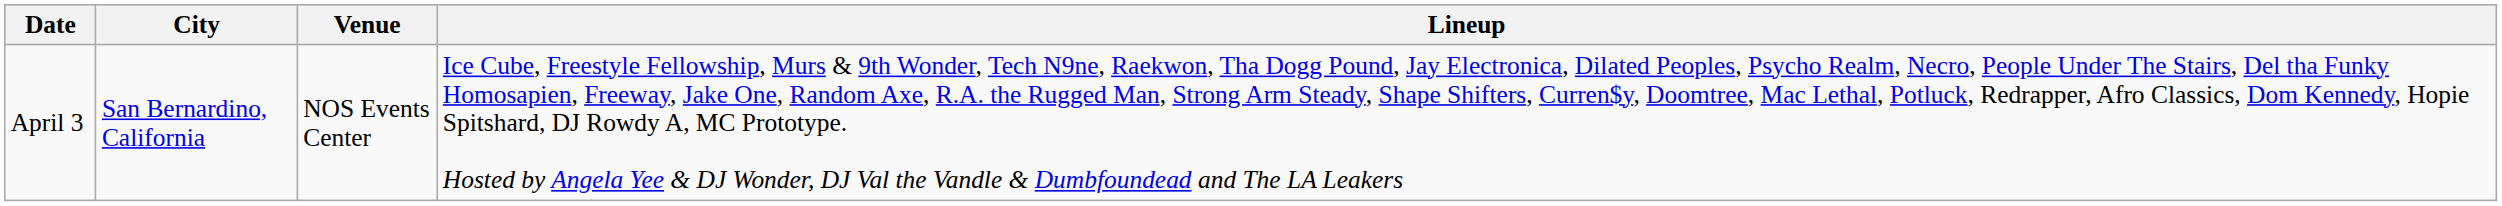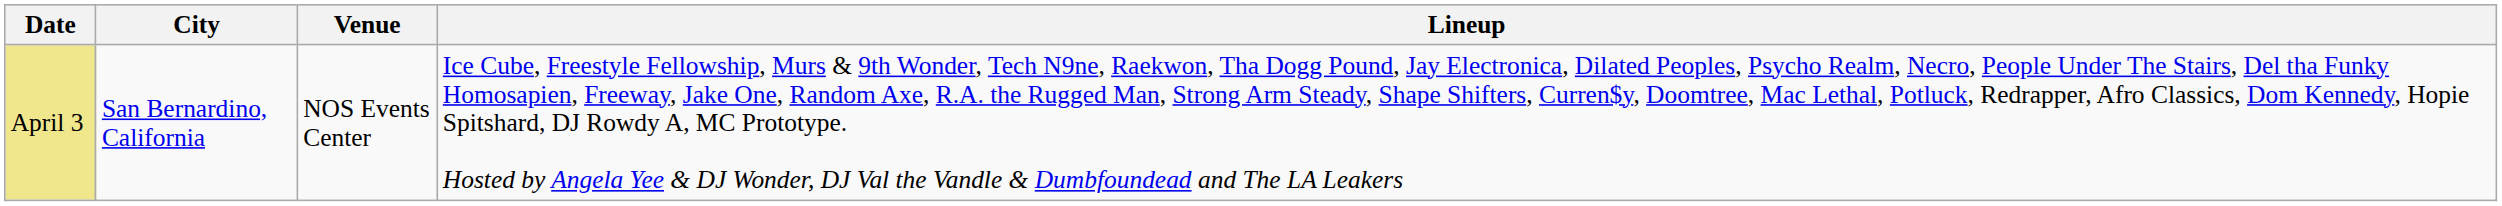April 3 | Date: no background -> khaki background
